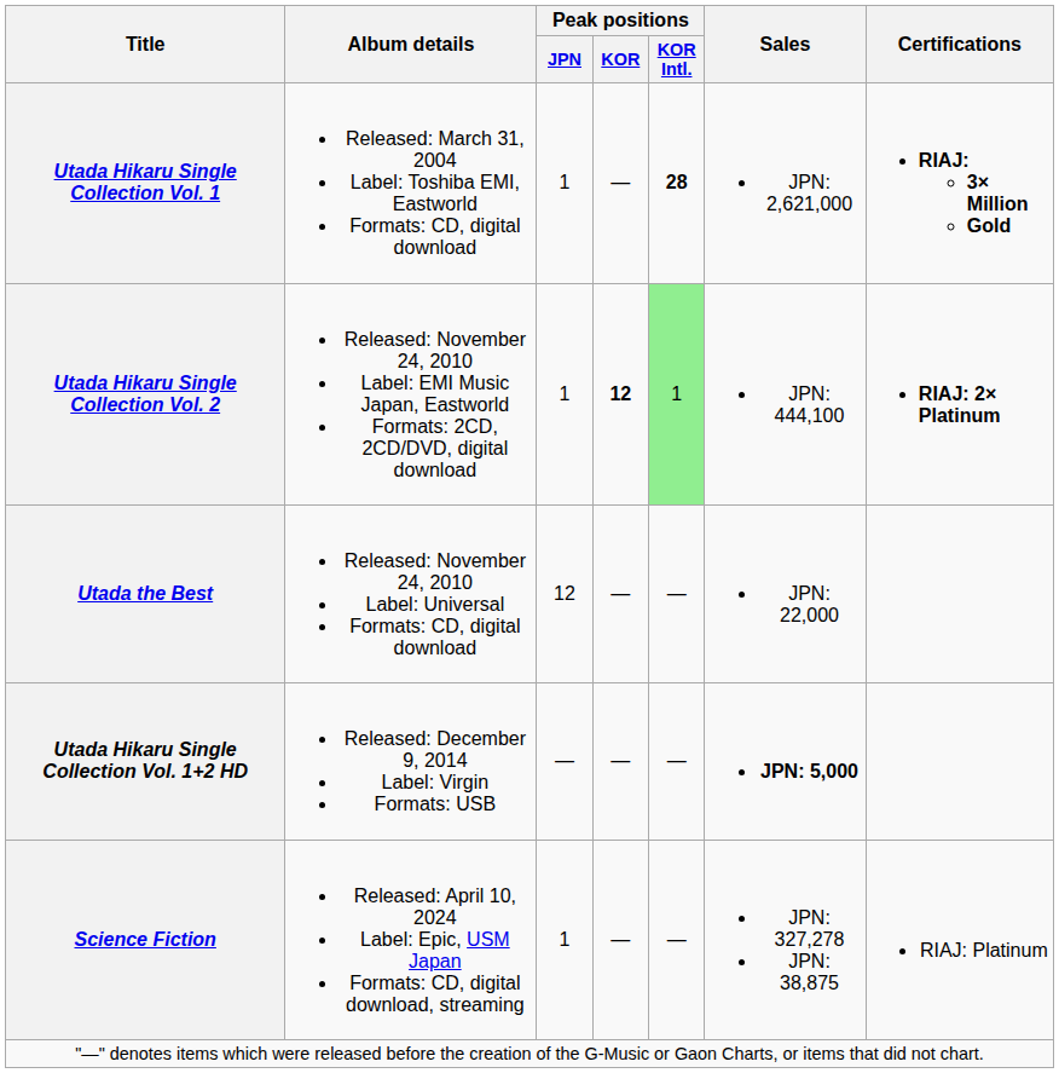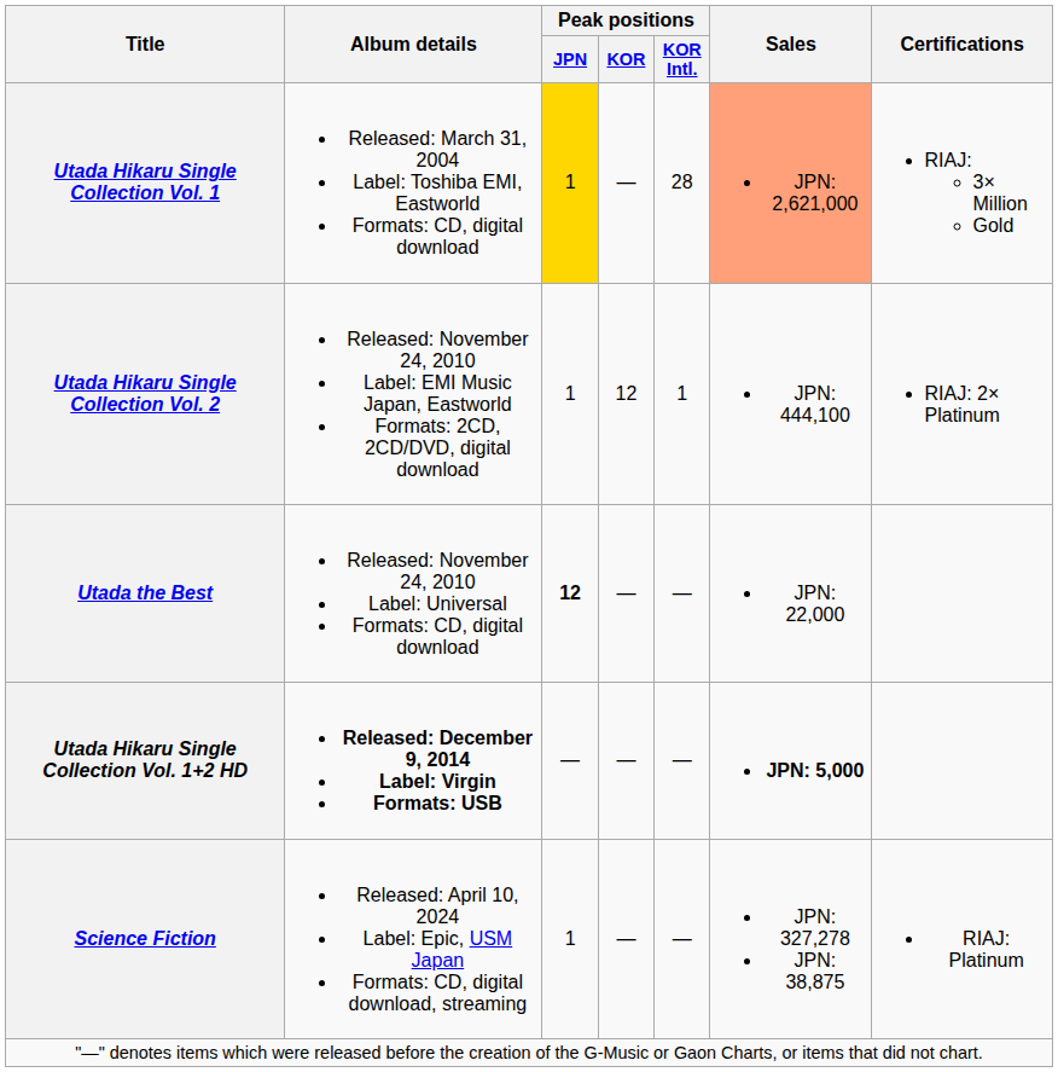Utada Hikaru Single Collection Vol. 1 | Peak positions / JPN: no background -> gold background
Utada Hikaru Single Collection Vol. 1 | Peak positions / KOR Intl.: bold -> normal
Utada Hikaru Single Collection Vol. 1 | Sales: no background -> lightsalmon background
Utada Hikaru Single Collection Vol. 1 | Certifications: bold -> normal
Utada Hikaru Single Collection Vol. 2 | Peak positions / KOR: bold -> normal
Utada Hikaru Single Collection Vol. 2 | Peak positions / KOR Intl.: lightgreen background -> no background
Utada Hikaru Single Collection Vol. 2 | Certifications: bold -> normal
Utada the Best | Peak positions / JPN: normal -> bold
Utada Hikaru Single Collection Vol. 1+2 HD | Album details: normal -> bold
